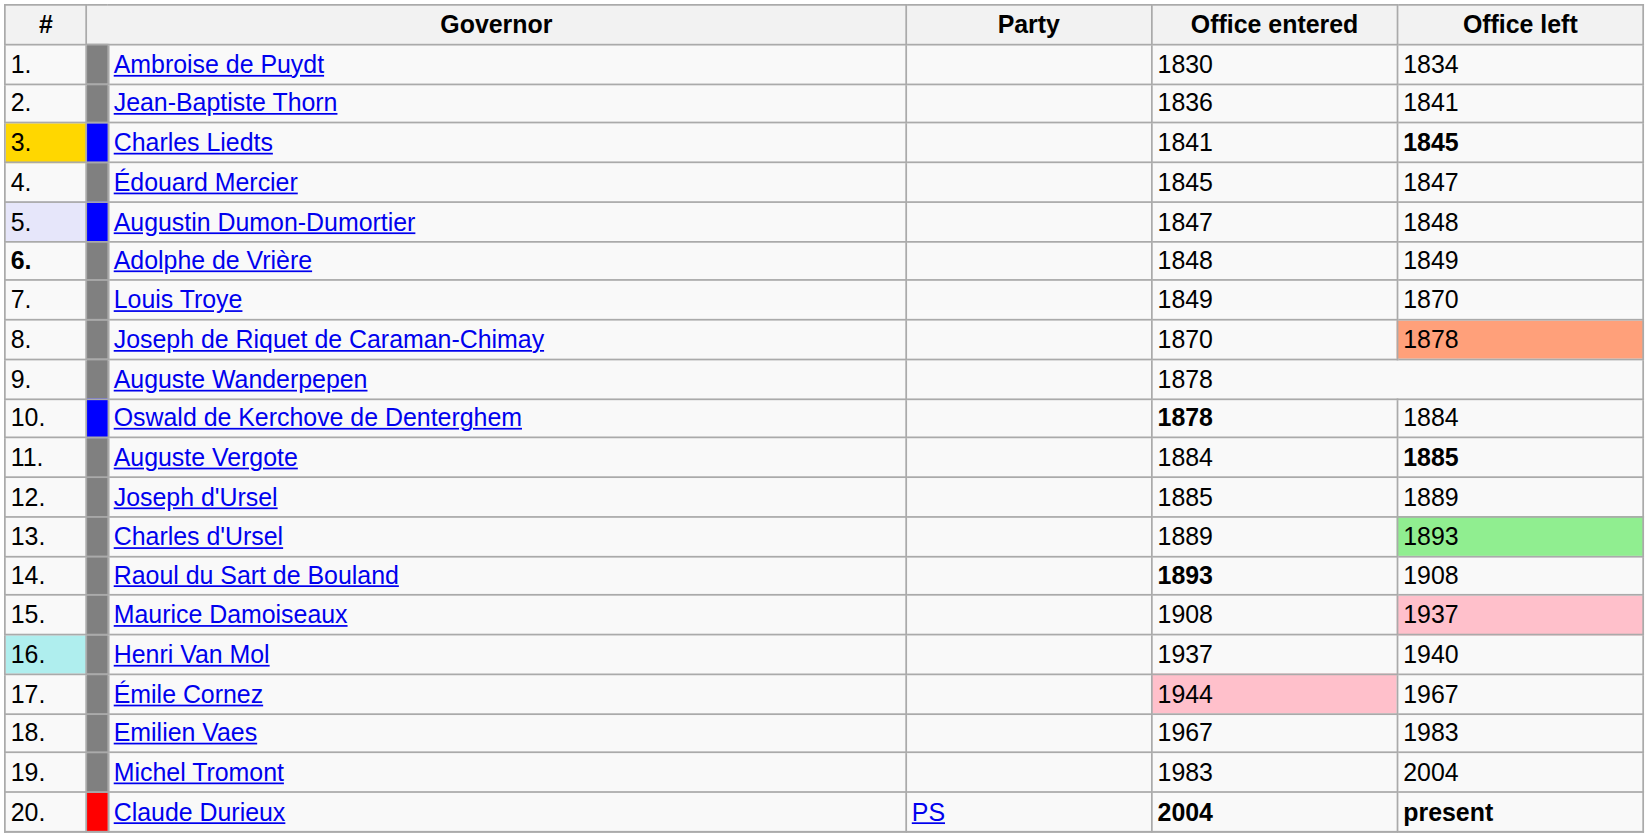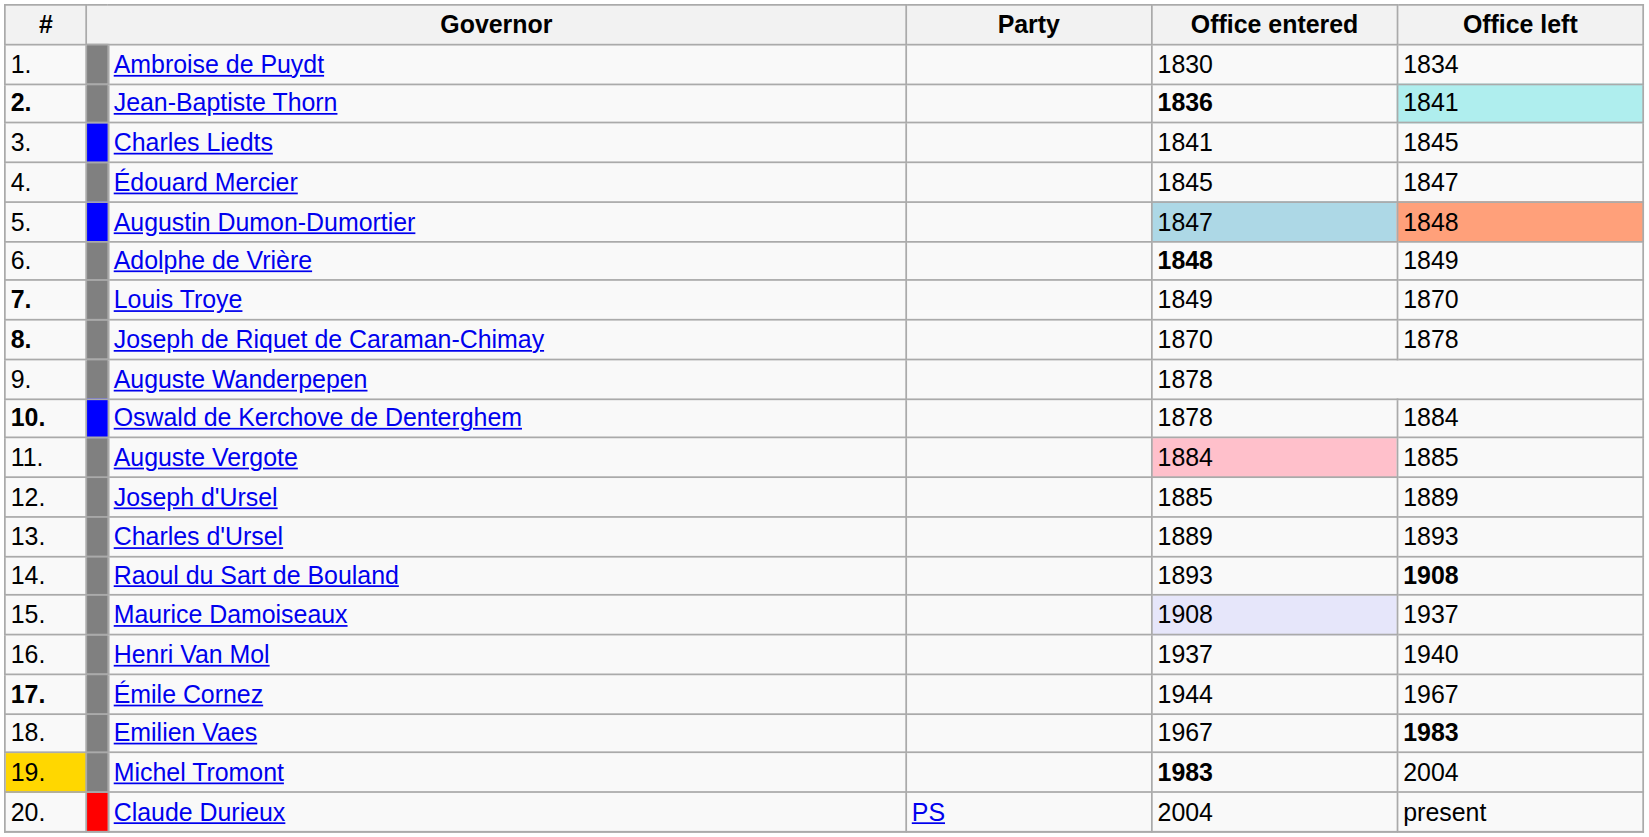Jean-Baptiste Thorn | #: normal -> bold
Jean-Baptiste Thorn | Office entered: normal -> bold
Jean-Baptiste Thorn | Office left: no background -> paleturquoise background
Charles Liedts | #: gold background -> no background
Charles Liedts | Office left: bold -> normal
Augustin Dumon-Dumortier | #: lavender background -> no background
Augustin Dumon-Dumortier | Office entered: no background -> lightblue background
Augustin Dumon-Dumortier | Office left: no background -> lightsalmon background
Adolphe de Vrière | #: bold -> normal
Adolphe de Vrière | Office entered: normal -> bold
Louis Troye | #: normal -> bold
Joseph de Riquet de Caraman-Chimay | #: normal -> bold
Joseph de Riquet de Caraman-Chimay | Office left: lightsalmon background -> no background
Oswald de Kerchove de Denterghem | #: normal -> bold
Oswald de Kerchove de Denterghem | Office entered: bold -> normal
Auguste Vergote | Office entered: no background -> pink background
Auguste Vergote | Office left: bold -> normal
Charles d'Ursel | Office left: lightgreen background -> no background
Raoul du Sart de Bouland | Office entered: bold -> normal
Raoul du Sart de Bouland | Office left: normal -> bold
Maurice Damoiseaux | Office entered: no background -> lavender background
Maurice Damoiseaux | Office left: pink background -> no background
Henri Van Mol | #: paleturquoise background -> no background
Émile Cornez | #: normal -> bold
Émile Cornez | Office entered: pink background -> no background
Emilien Vaes | Office left: normal -> bold
Michel Tromont | #: no background -> gold background
Michel Tromont | Office entered: normal -> bold
Claude Durieux | Office entered: bold -> normal
Claude Durieux | Office left: bold -> normal
